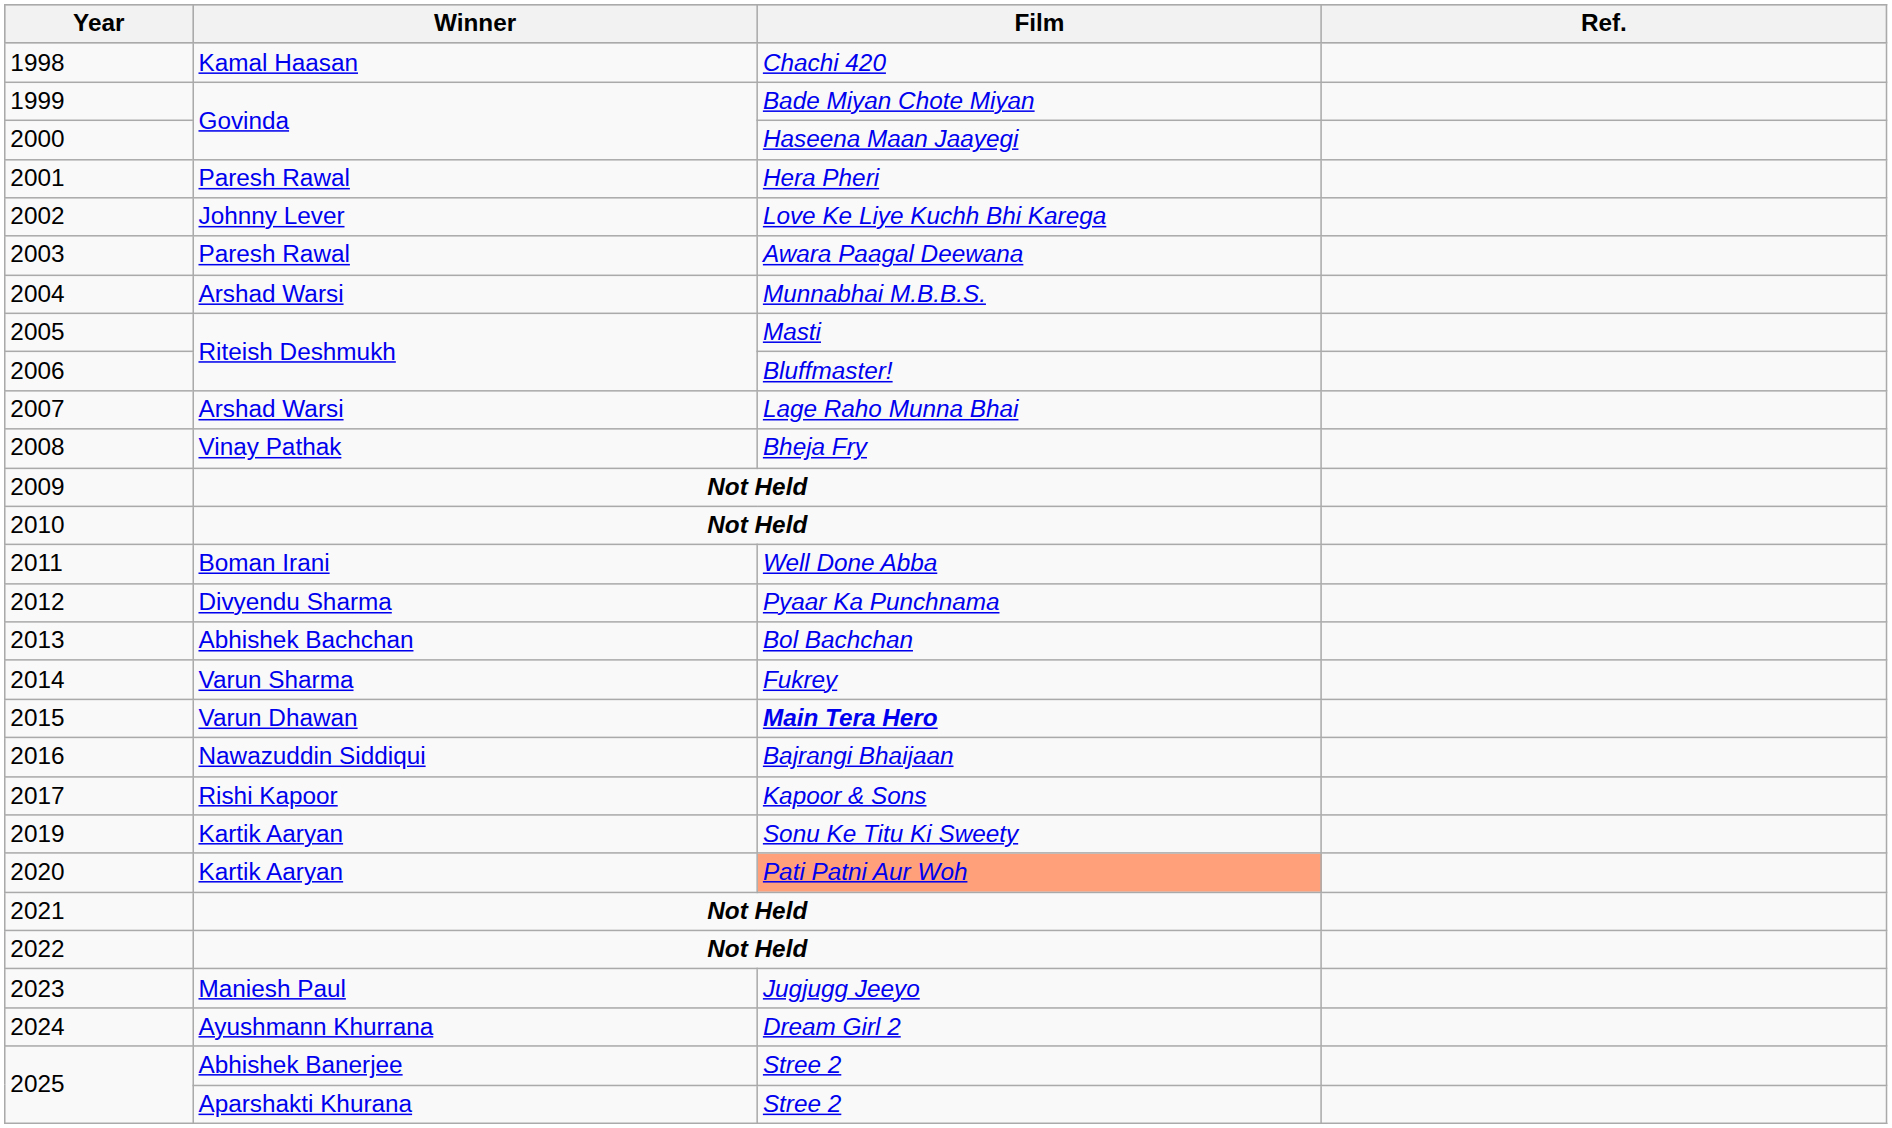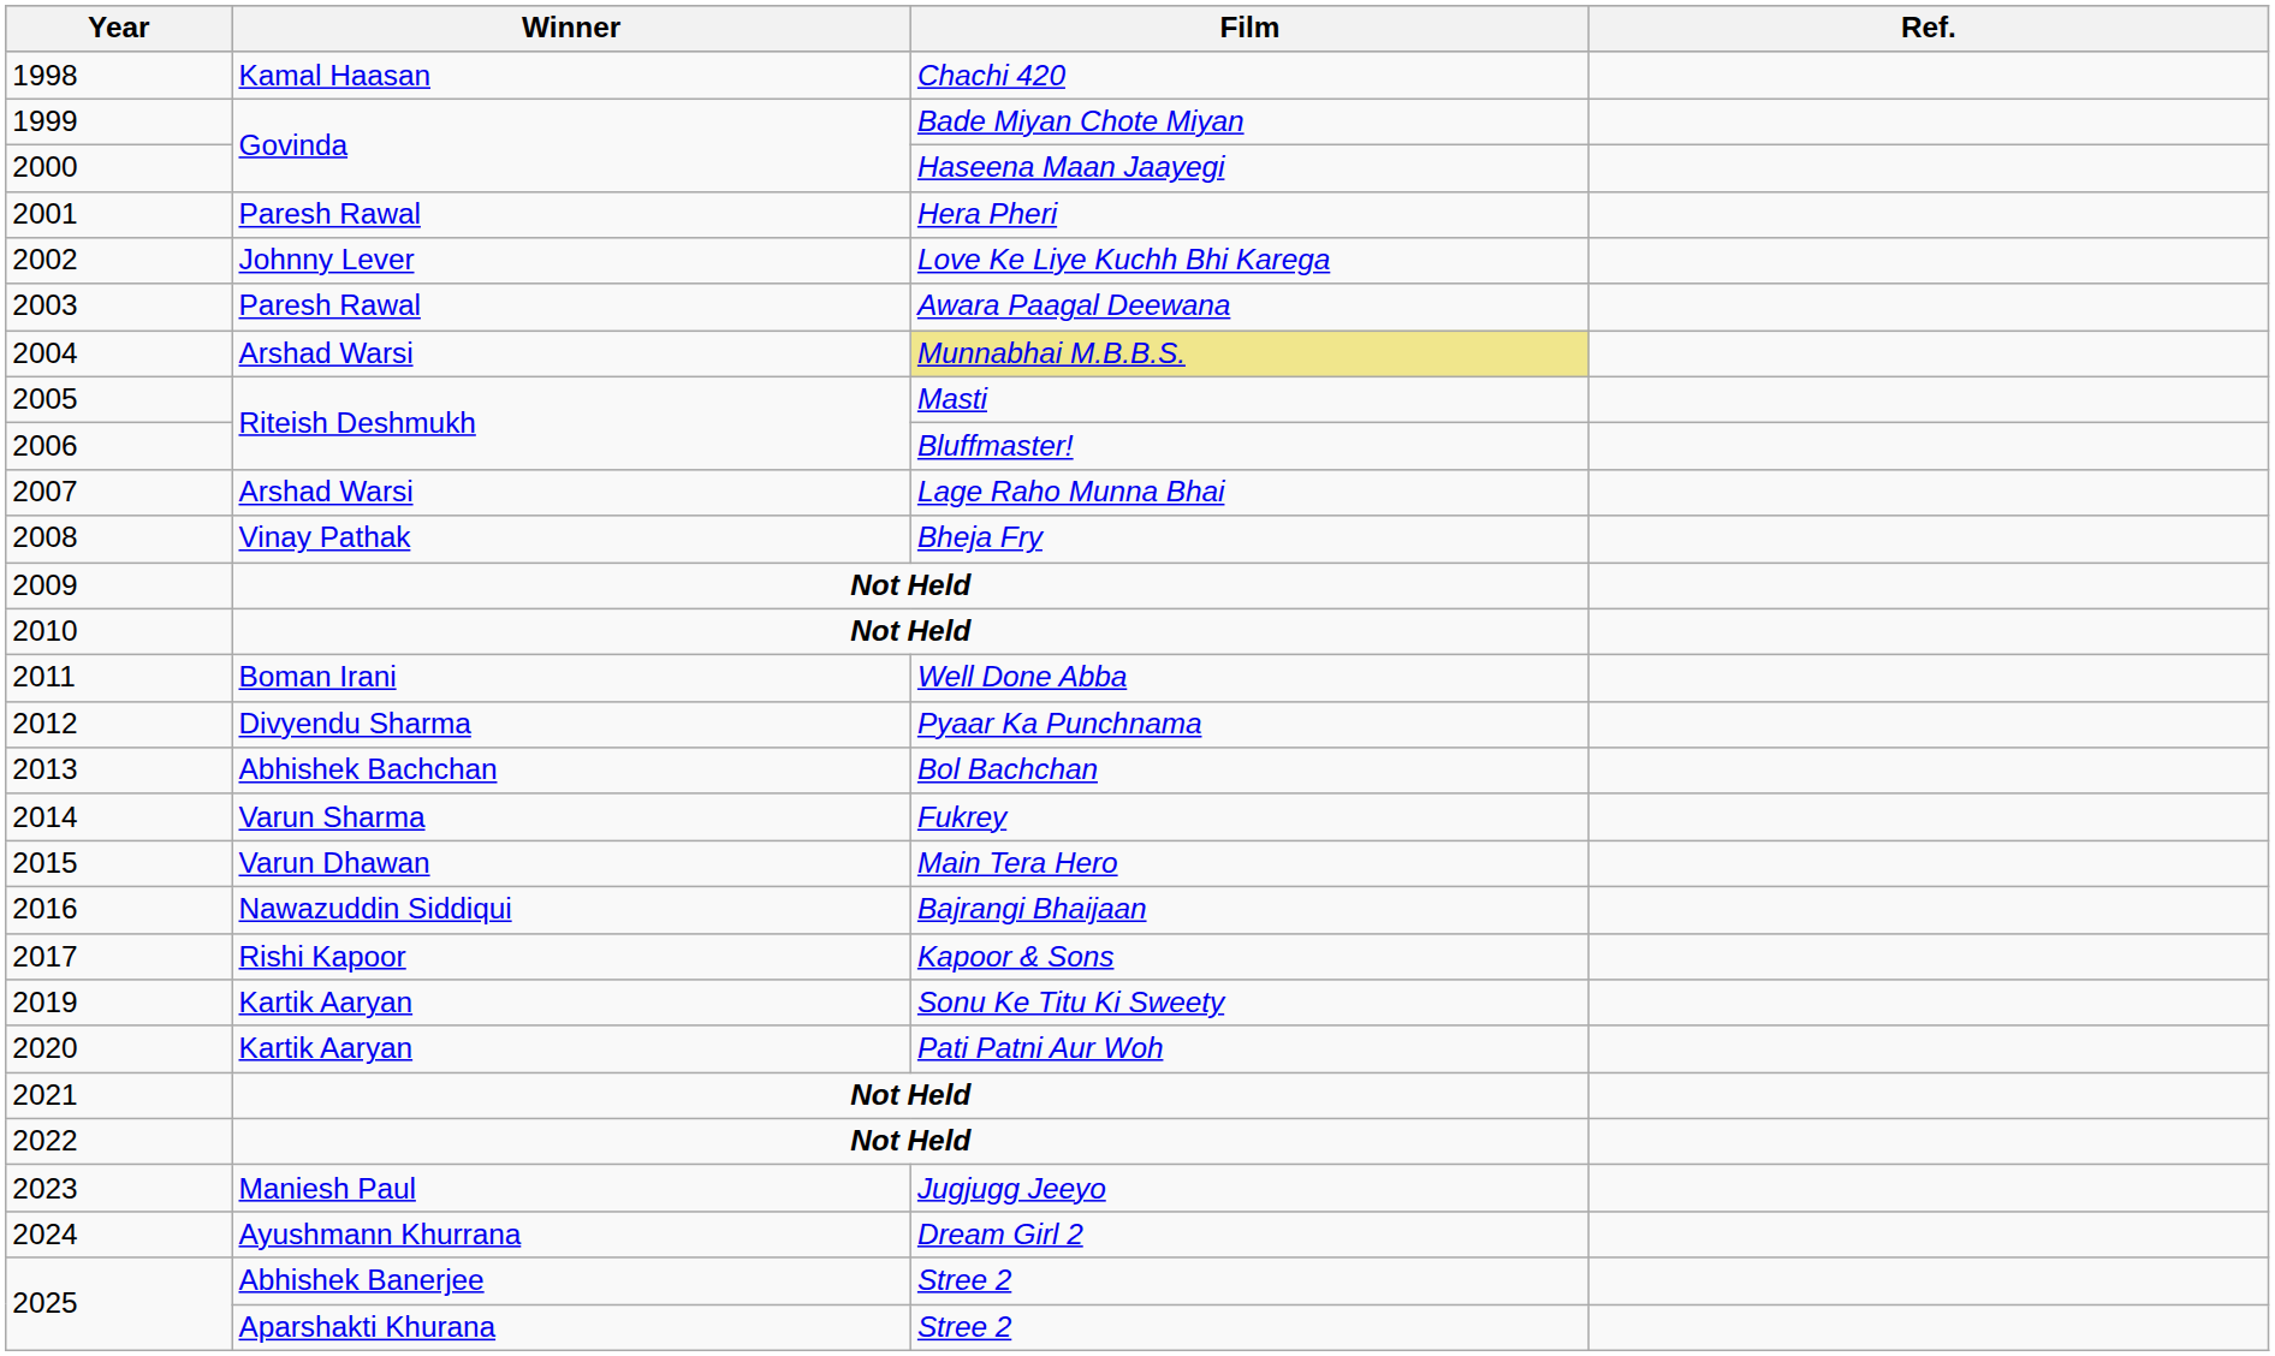2004 | Film: no background -> khaki background
2015 | Film: bold -> normal
2020 | Film: lightsalmon background -> no background
